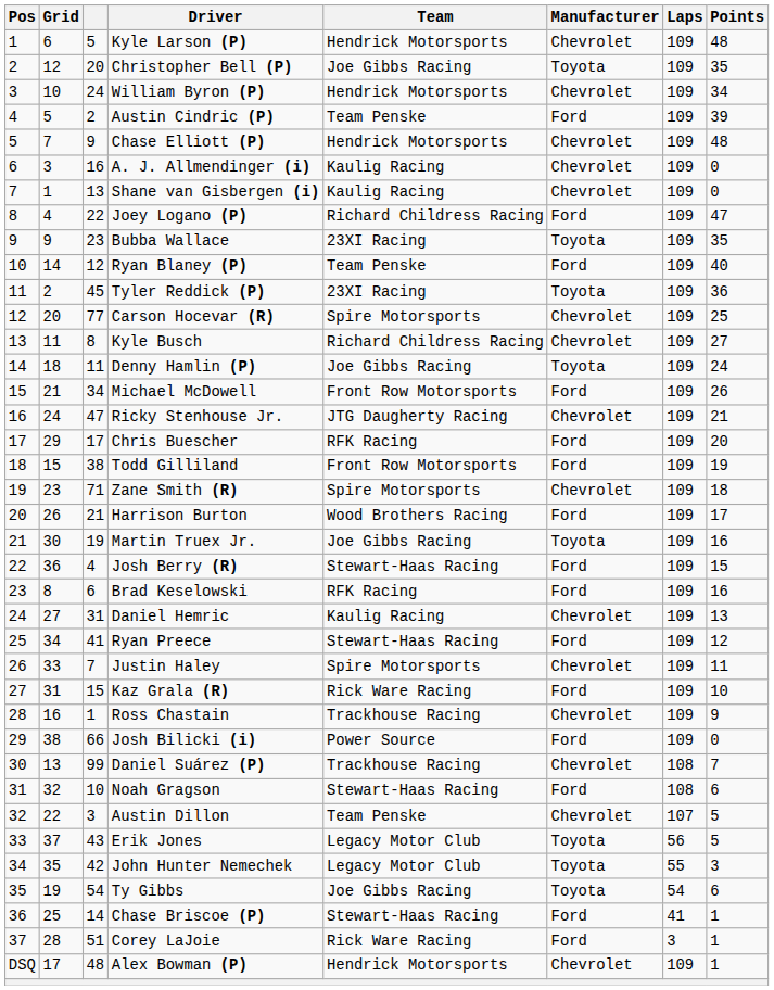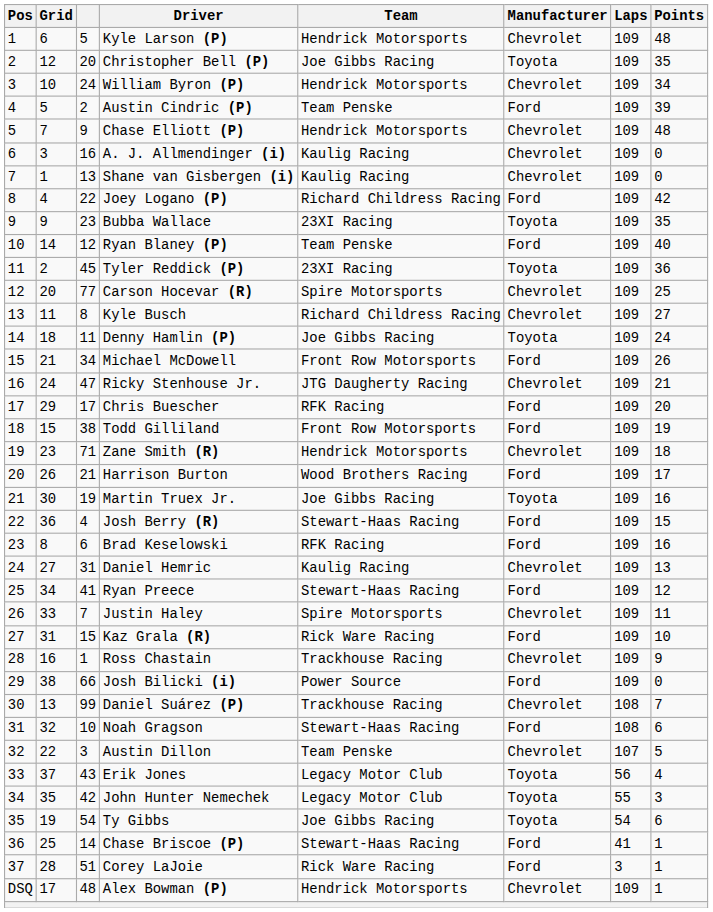Joey Logano (P) | Points: 47 -> 42
Zane Smith (R) | Team: Spire Motorsports -> Hendrick Motorsports
Erik Jones | Points: 5 -> 4
